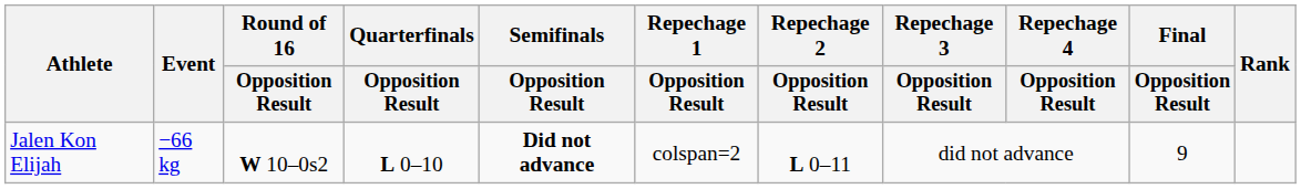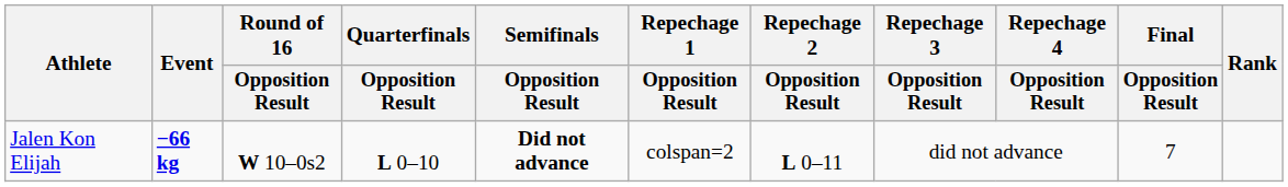Jalen Kon Elijah | Event: normal -> bold
Jalen Kon Elijah | Final / Opposition Result: 9 -> 7
